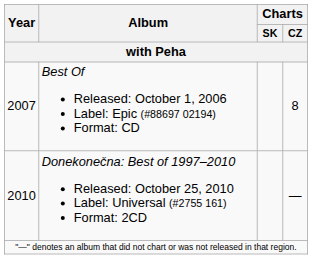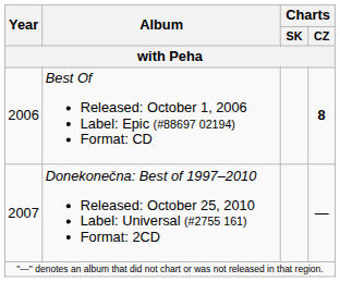row 4 | Year: 2007 -> 2006
row 4 | Charts / CZ: normal -> bold
row 5 | Year: 2010 -> 2007
